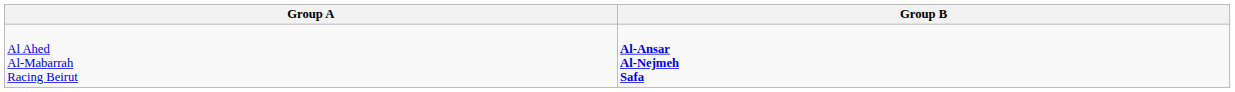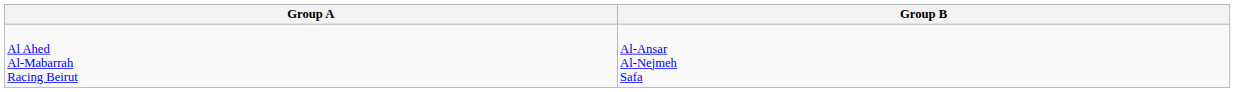Al Ahed Al-Mabarrah Racing Beirut | Group B: bold -> normal
